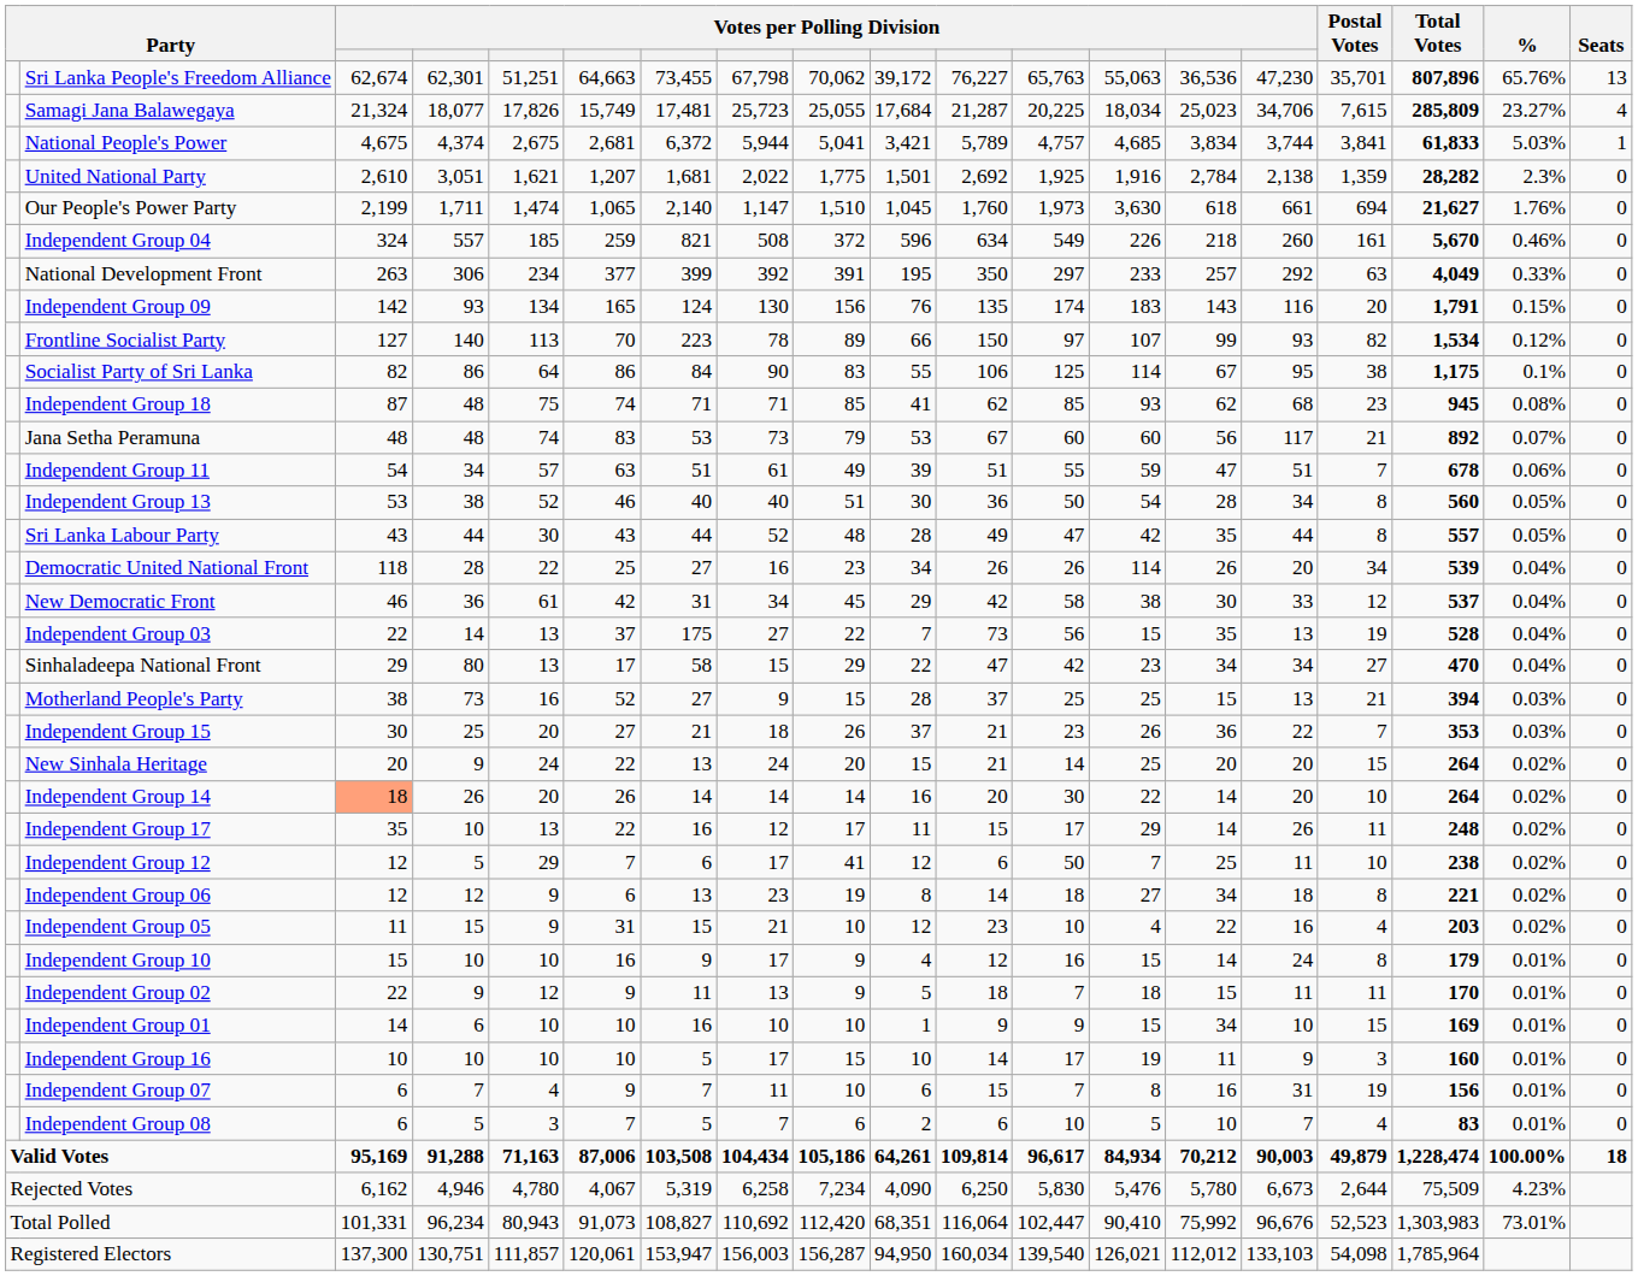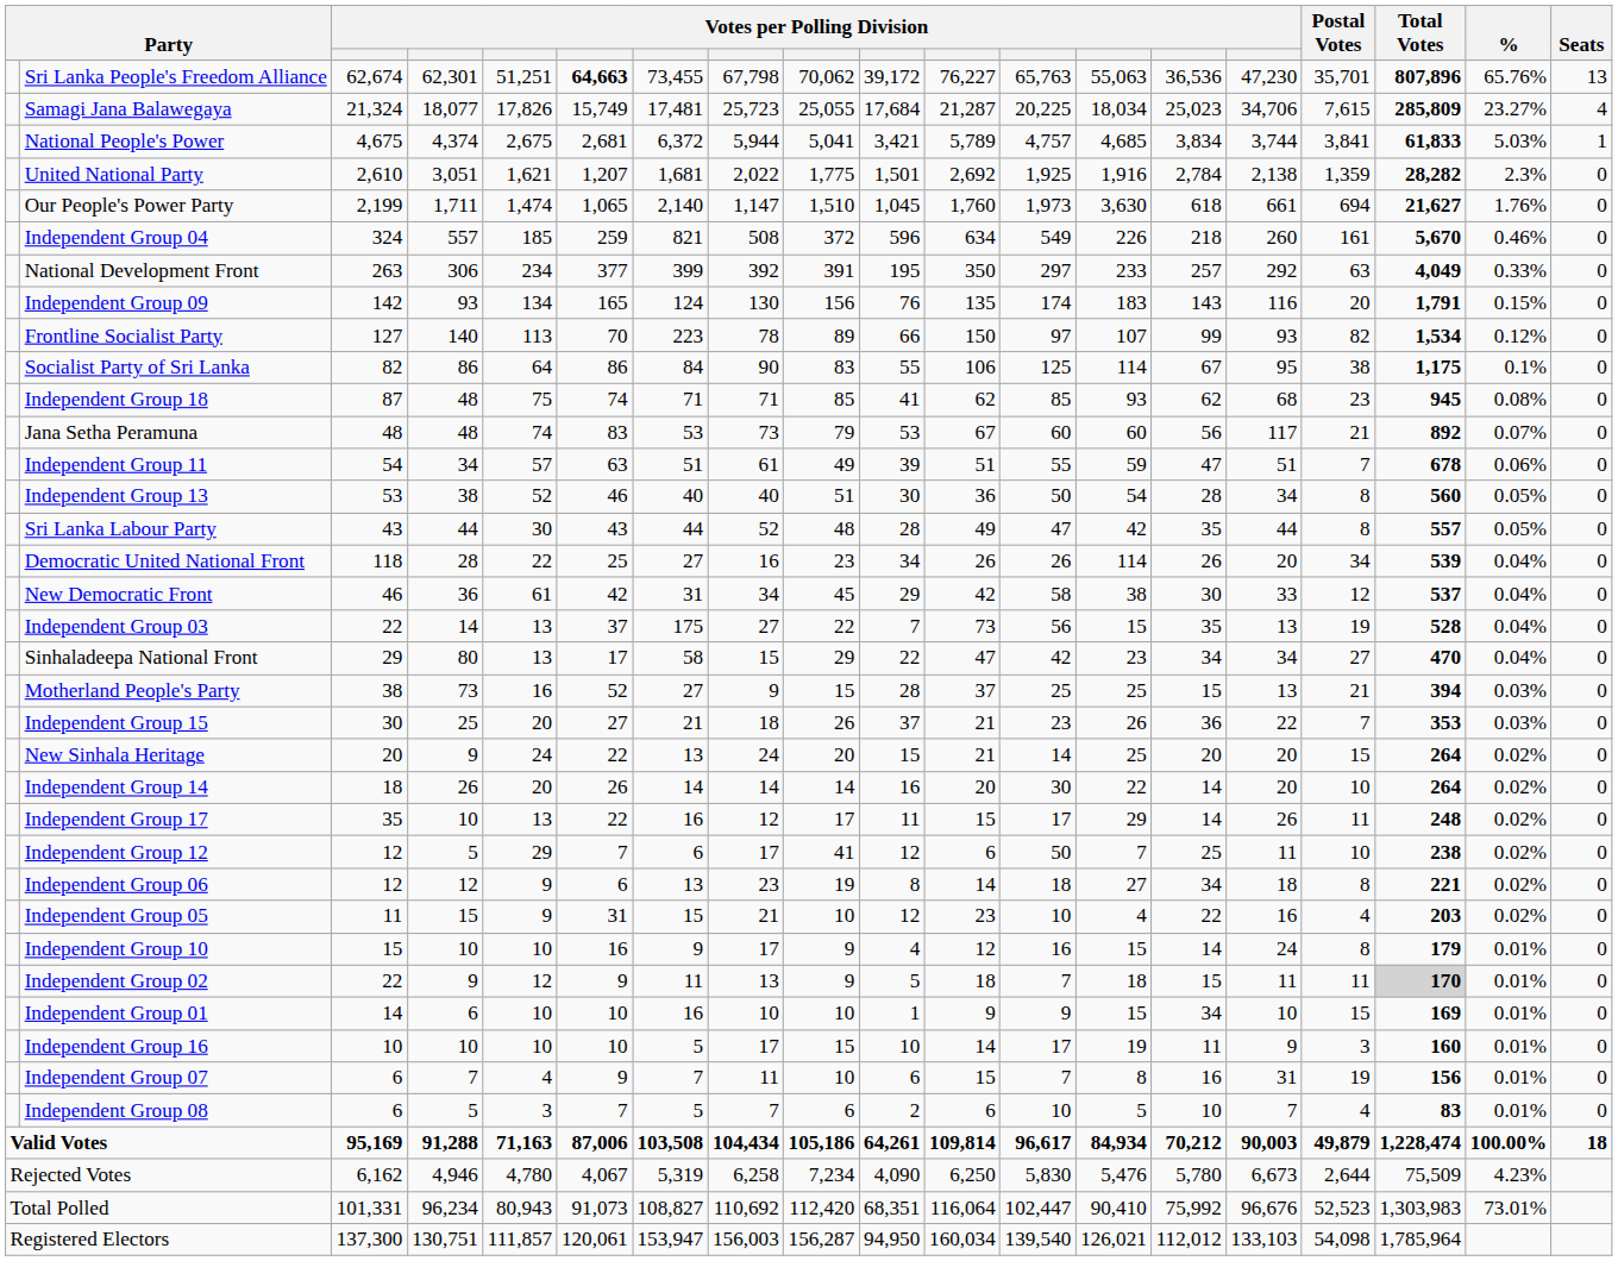Sri Lanka People's Freedom Alliance | column 6: normal -> bold
Independent Group 14 | column 3: lightsalmon background -> no background
Independent Group 02 | Total Votes: no background -> lightgrey background
